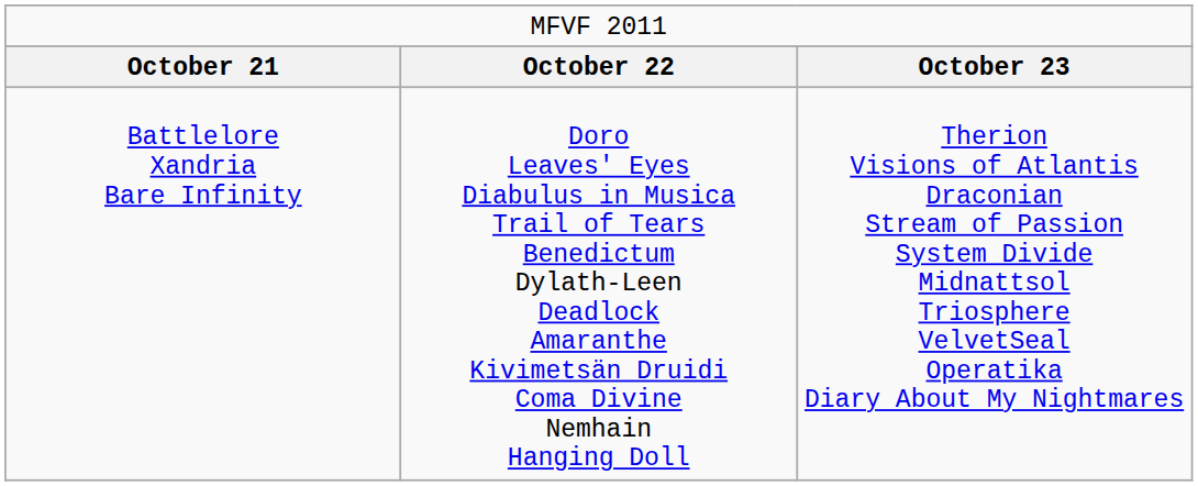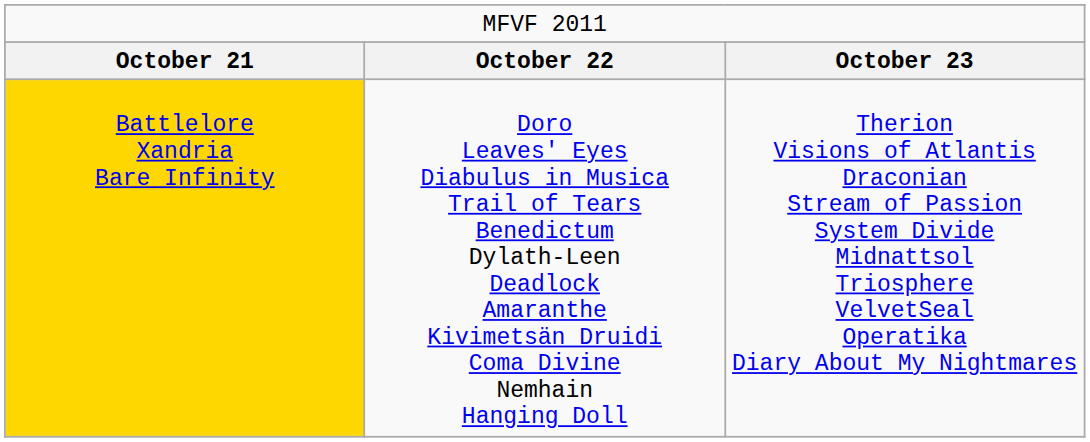Battlelore Xandria Bare Infinity | column 1: no background -> gold background
